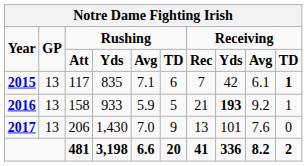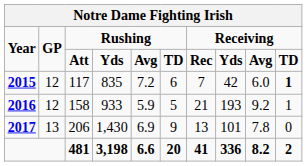2015 | GP: 13 -> 12
2015 | column 5: 7.1 -> 7.2
2015 | column 9: 6.1 -> 6.0
2016 | GP: 13 -> 12
2016 | column 8: bold -> normal
2017 | column 5: 7.0 -> 6.9
2017 | column 9: 7.6 -> 7.8
